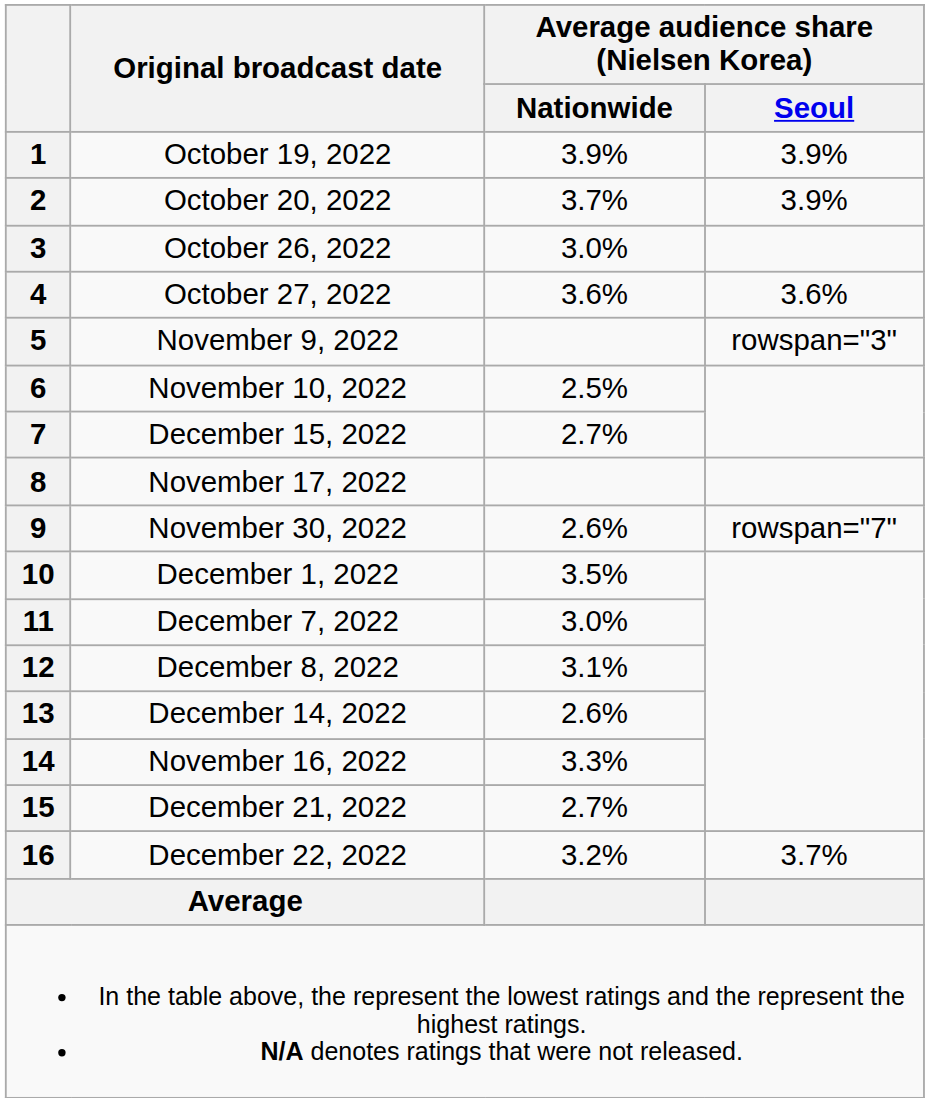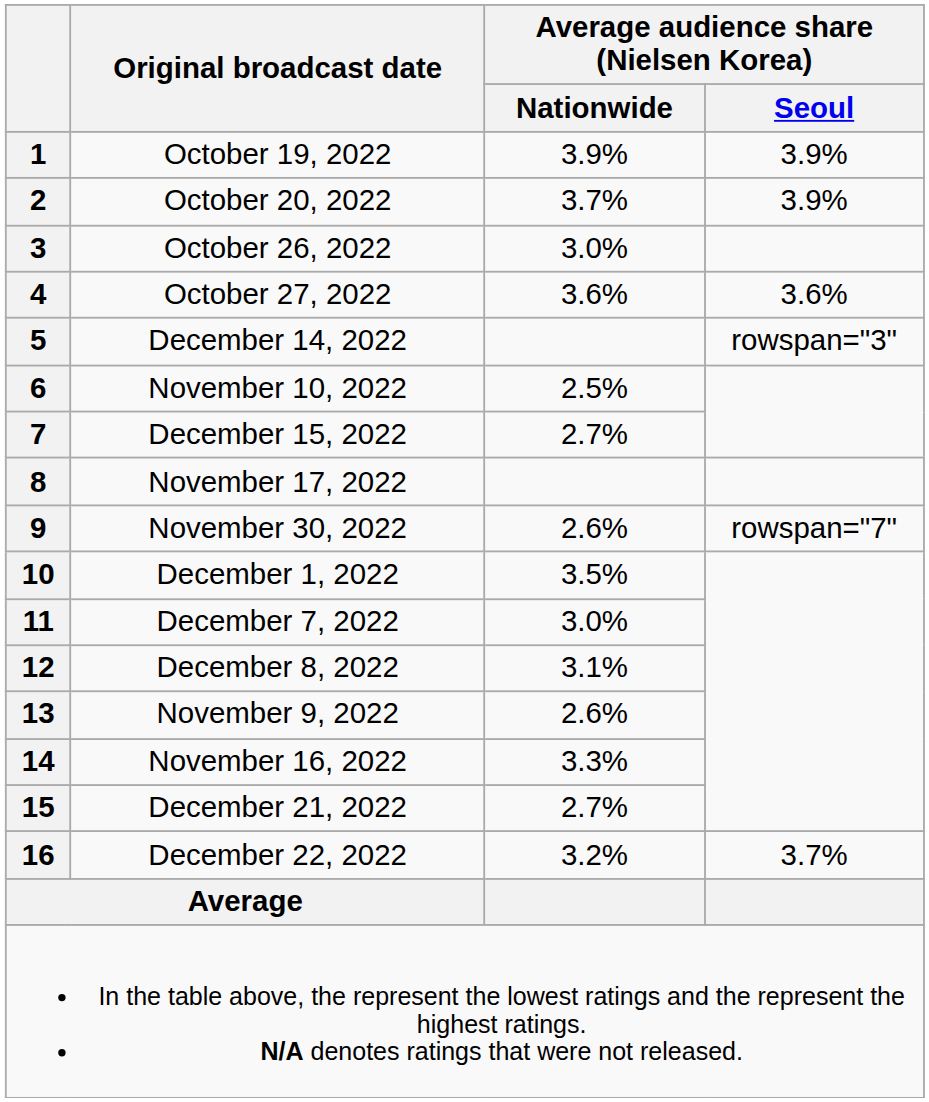5 | Original broadcast date: November 9, 2022 -> December 14, 2022
13 | Original broadcast date: December 14, 2022 -> November 9, 2022
